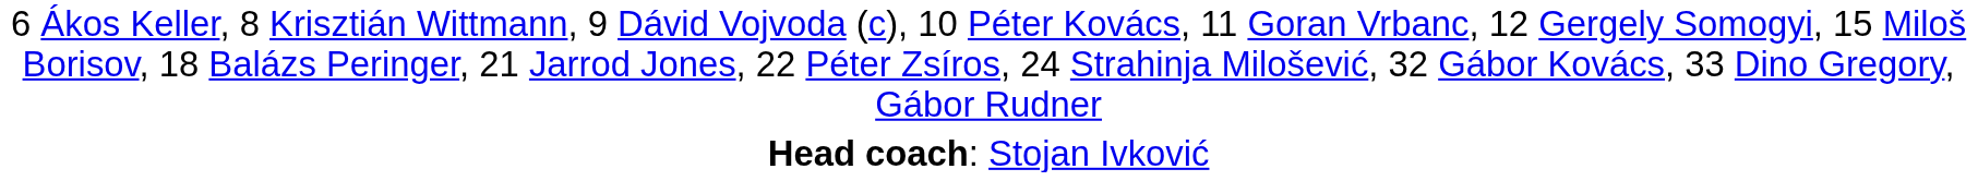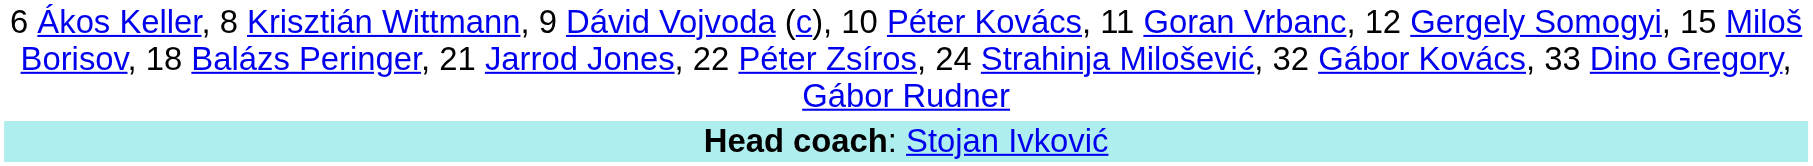row 2 | column 1: no background -> paleturquoise background
